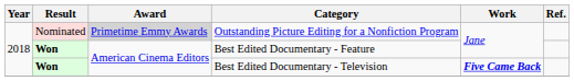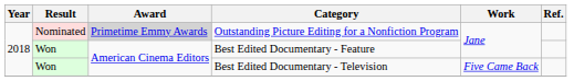Best Edited Documentary - Feature | Result: bold -> normal
Best Edited Documentary - Television | Result: bold -> normal
Best Edited Documentary - Television | Work: bold -> normal
